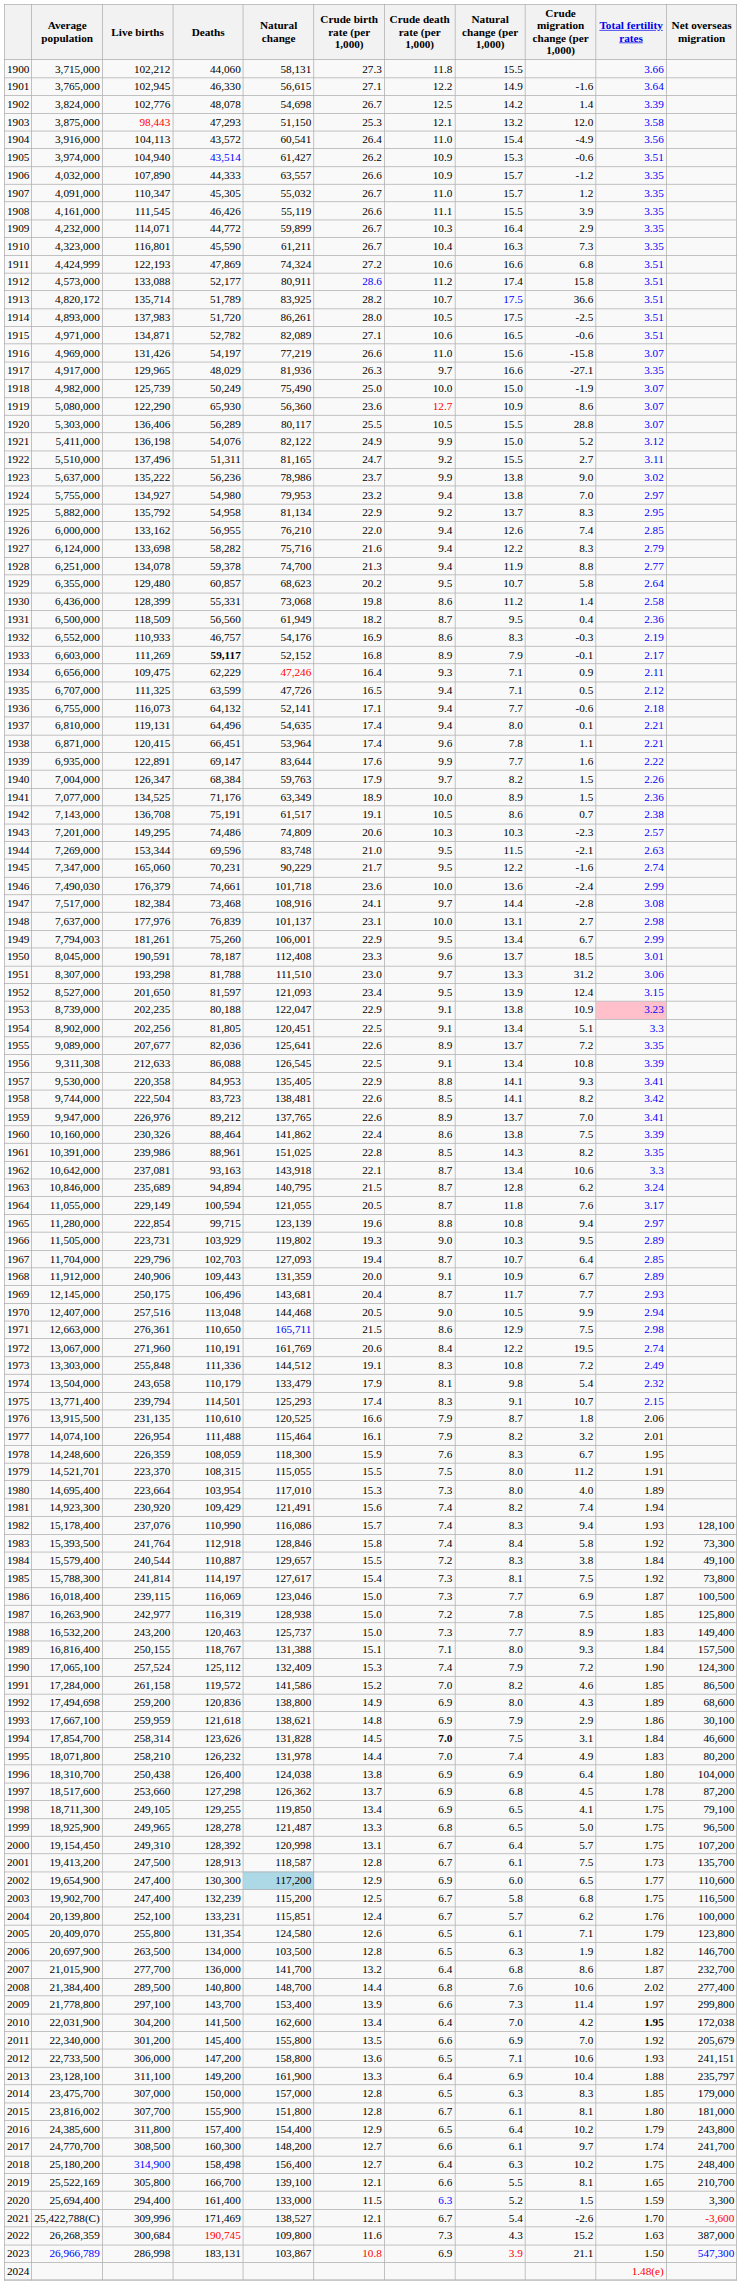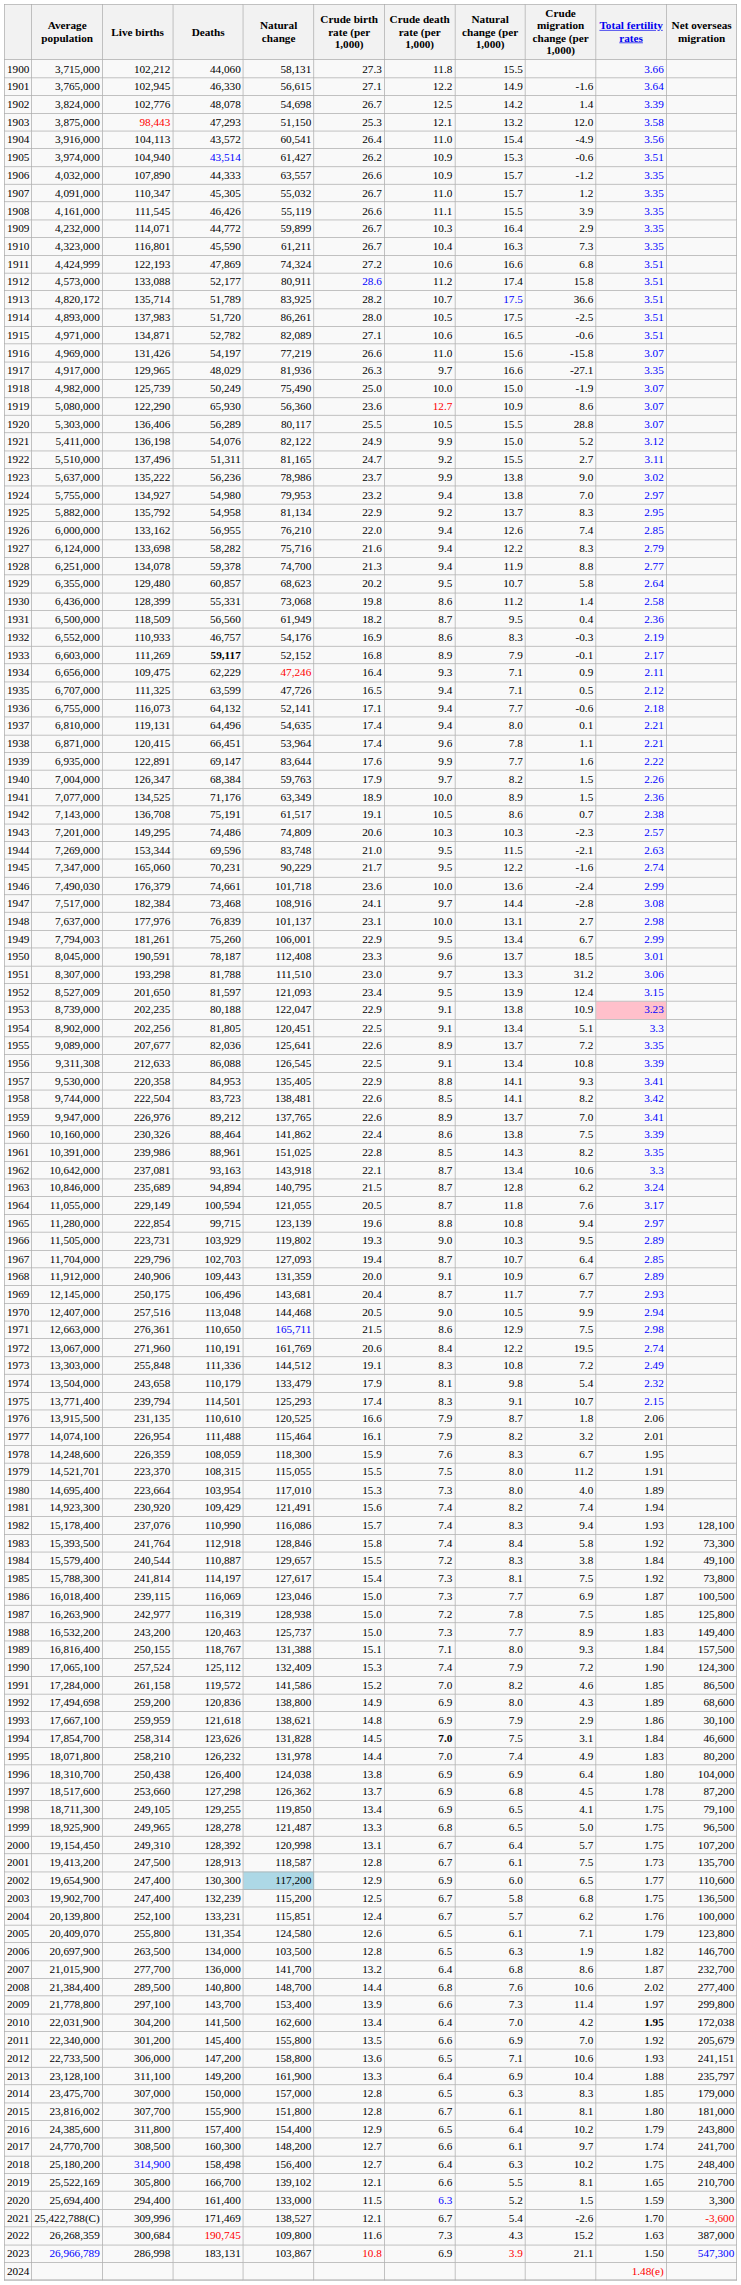1952 | Average population: 8,527,000 -> 8,527,009
2003 | Net overseas migration: 116,500 -> 136,500
2019 | Natural change: 139,100 -> 139,102
